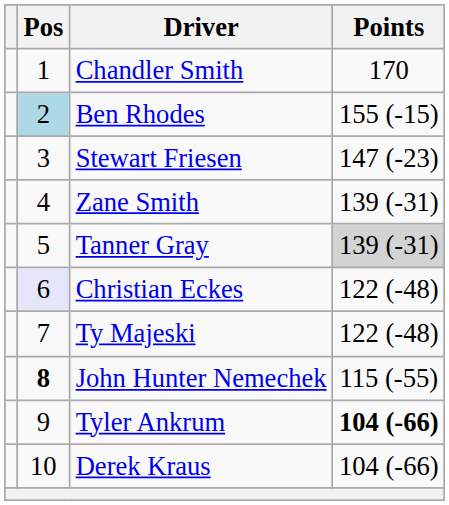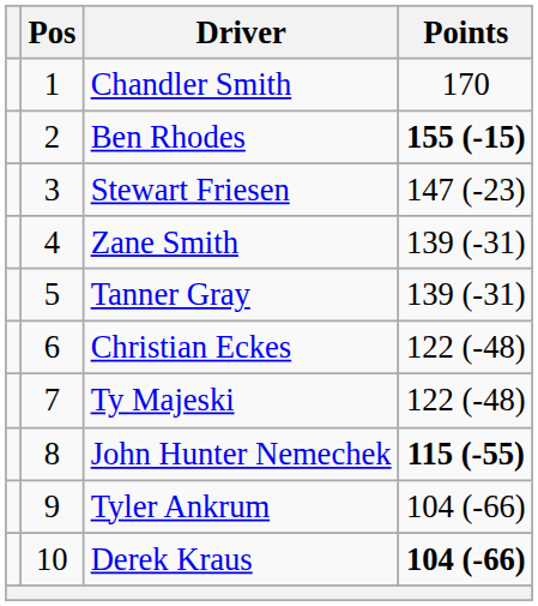Ben Rhodes | Pos: lightblue background -> no background
Ben Rhodes | Points: normal -> bold
Tanner Gray | Points: lightgrey background -> no background
Christian Eckes | Pos: lavender background -> no background
John Hunter Nemechek | Pos: bold -> normal
John Hunter Nemechek | Points: normal -> bold
Tyler Ankrum | Points: bold -> normal
Derek Kraus | Points: normal -> bold
